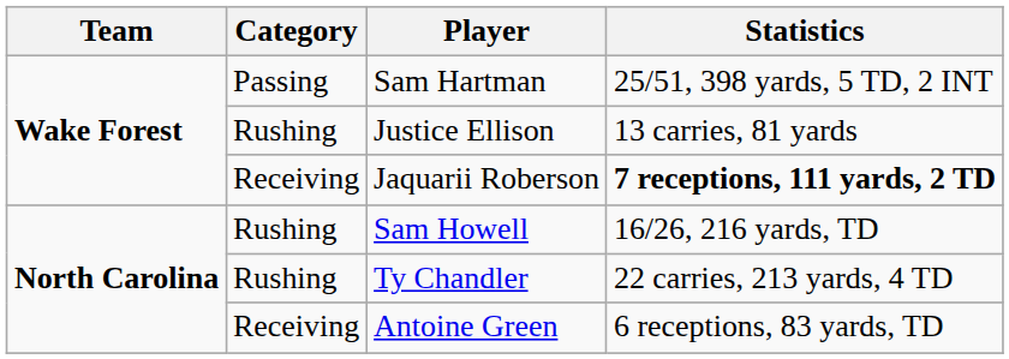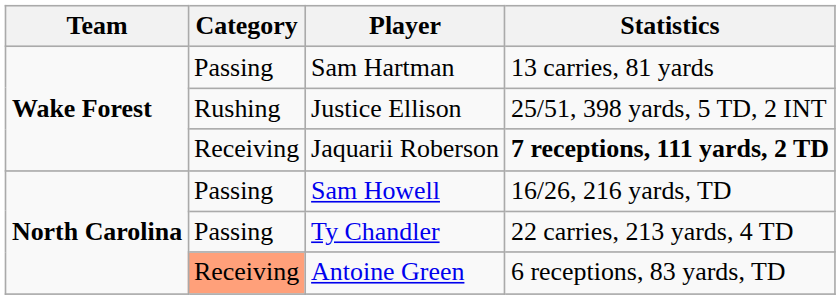Sam Hartman | Statistics: 25/51, 398 yards, 5 TD, 2 INT -> 13 carries, 81 yards
Justice Ellison | Statistics: 13 carries, 81 yards -> 25/51, 398 yards, 5 TD, 2 INT
Sam Howell | Category: Rushing -> Passing
Ty Chandler | Category: Rushing -> Passing
Antoine Green | Category: no background -> lightsalmon background
